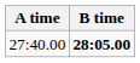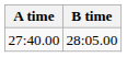27:40.00 | B time: bold -> normal
